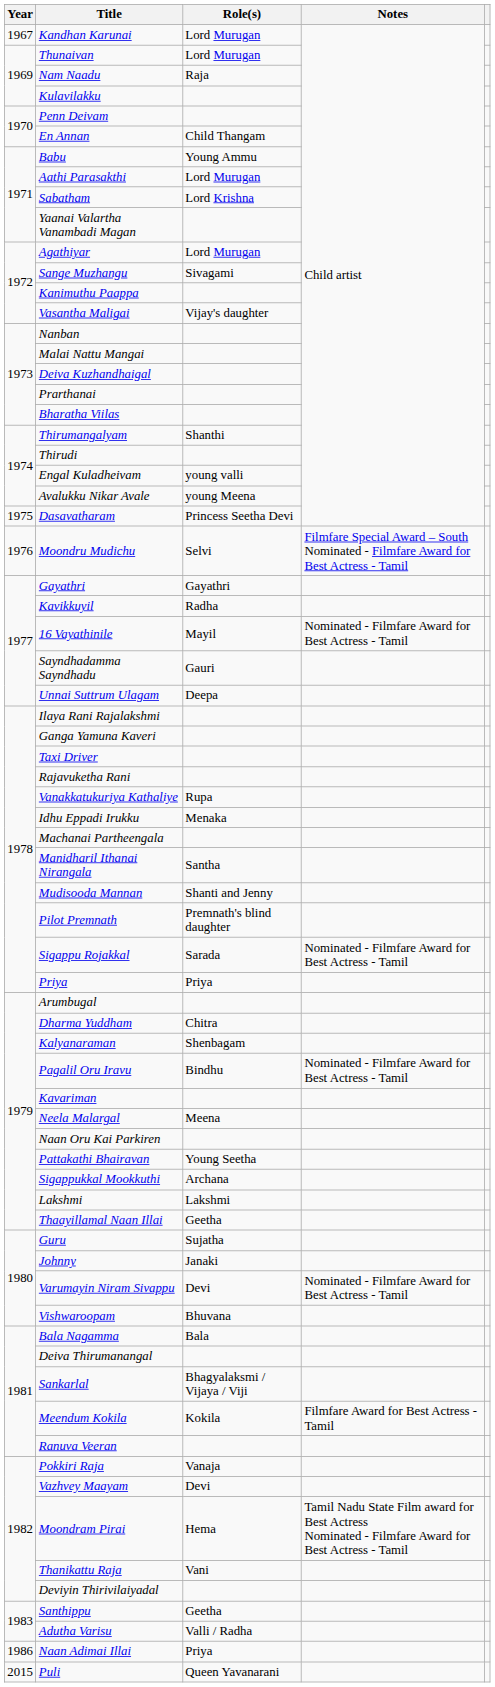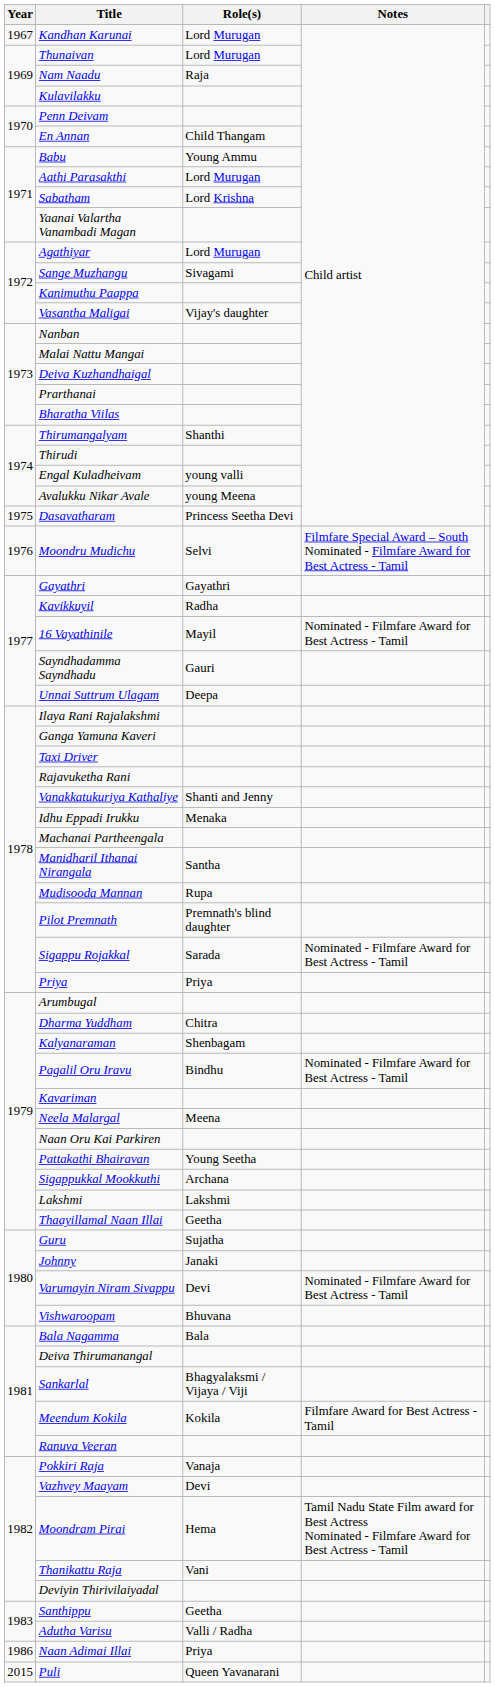Vanakkatukuriya Kathaliye | Role(s): Rupa -> Shanti and Jenny
Mudisooda Mannan | Role(s): Shanti and Jenny -> Rupa
